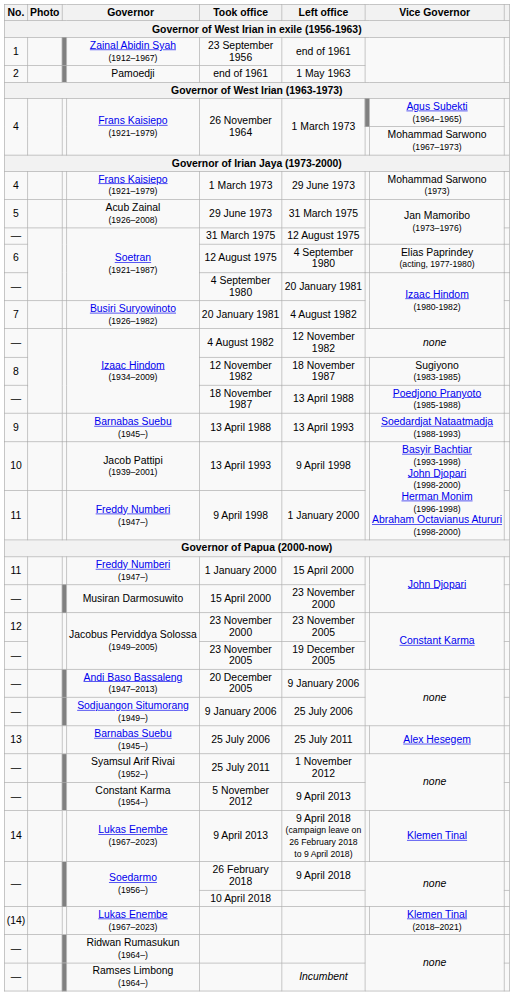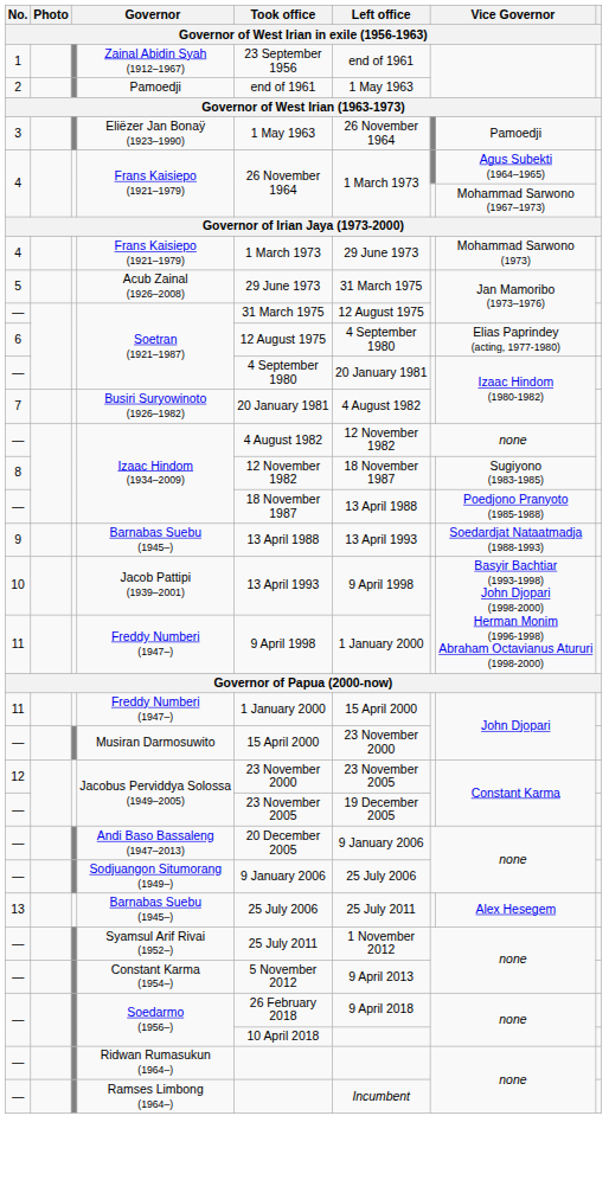+ row: 3 | Eliëzer Jan Bonaÿ (1923–1990) | 1 May 1963 | 26 November 1964 | Pamoedji
- row: 14 | Lukas Enembe (1967–2023) | 9 April 2013 | 9 April 2018 (campaign leave on 26 February 2018 to 9 April 2018) | Klemen Tinal
- row: (14) | Lukas Enembe (1967–2023) | Klemen Tinal (2018–2021)
